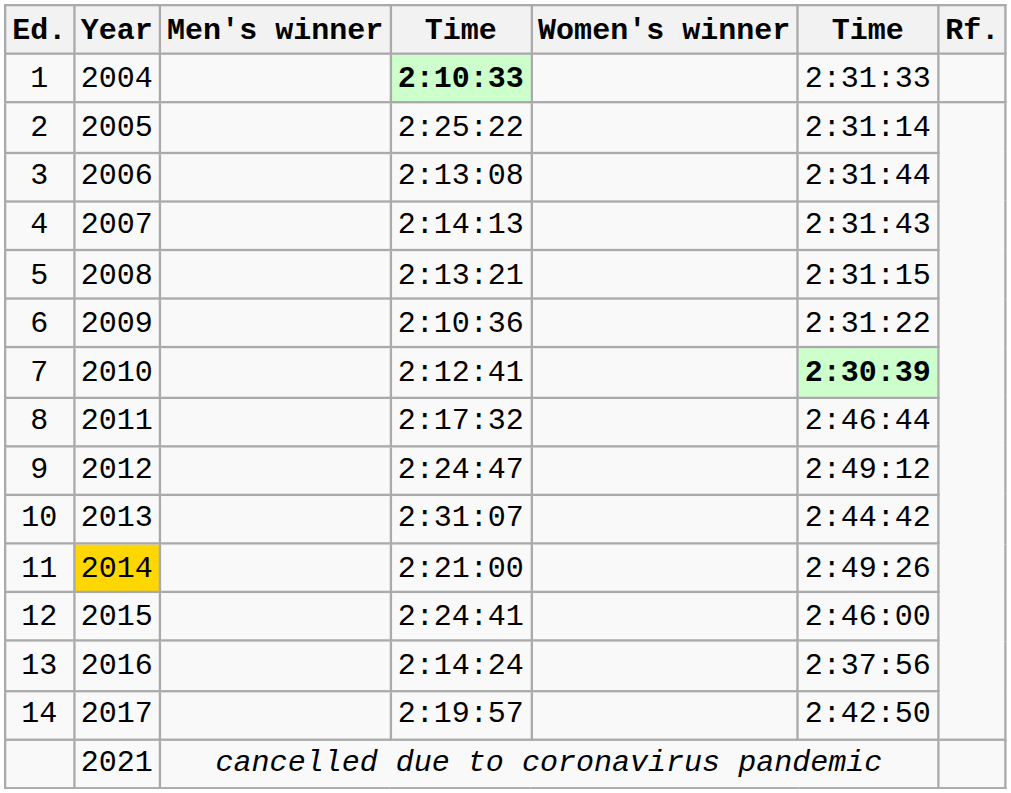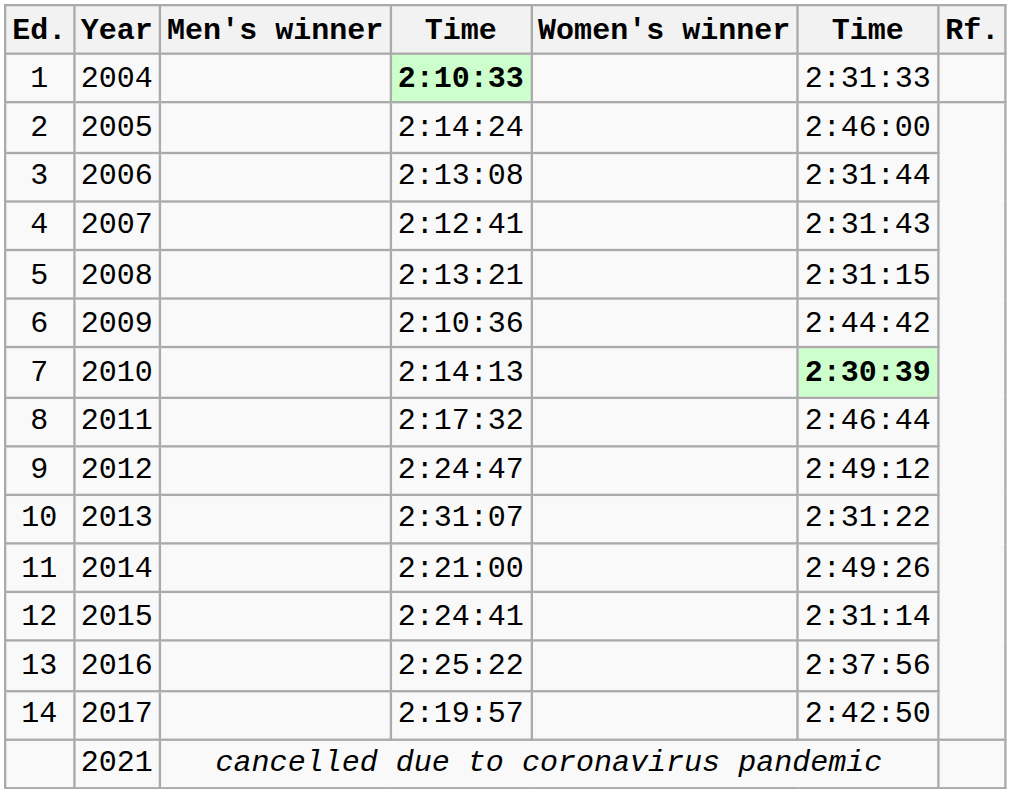2 | column 4: 2:25:22 -> 2:14:24
2 | column 6: 2:31:14 -> 2:46:00
4 | column 4: 2:14:13 -> 2:12:41
6 | column 6: 2:31:22 -> 2:44:42
7 | column 4: 2:12:41 -> 2:14:13
10 | column 6: 2:44:42 -> 2:31:22
11 | Year: gold background -> no background
12 | column 6: 2:46:00 -> 2:31:14
13 | column 4: 2:14:24 -> 2:25:22
